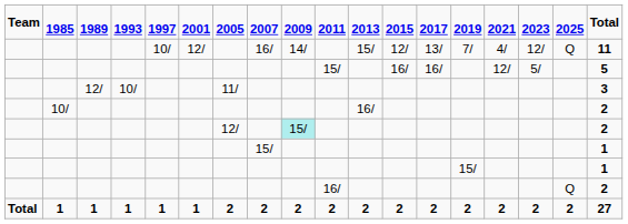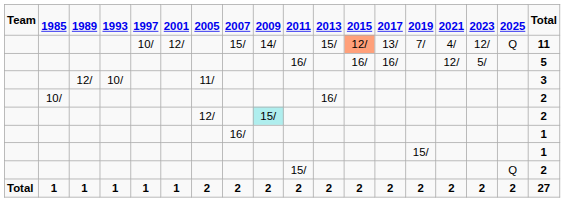row 2 | 2007: 16/ -> 15/
row 2 | 2015: no background -> lightsalmon background
row 3 | 2011: 15/ -> 16/
row 7 | 2007: 15/ -> 16/
row 9 | 2011: 16/ -> 15/
